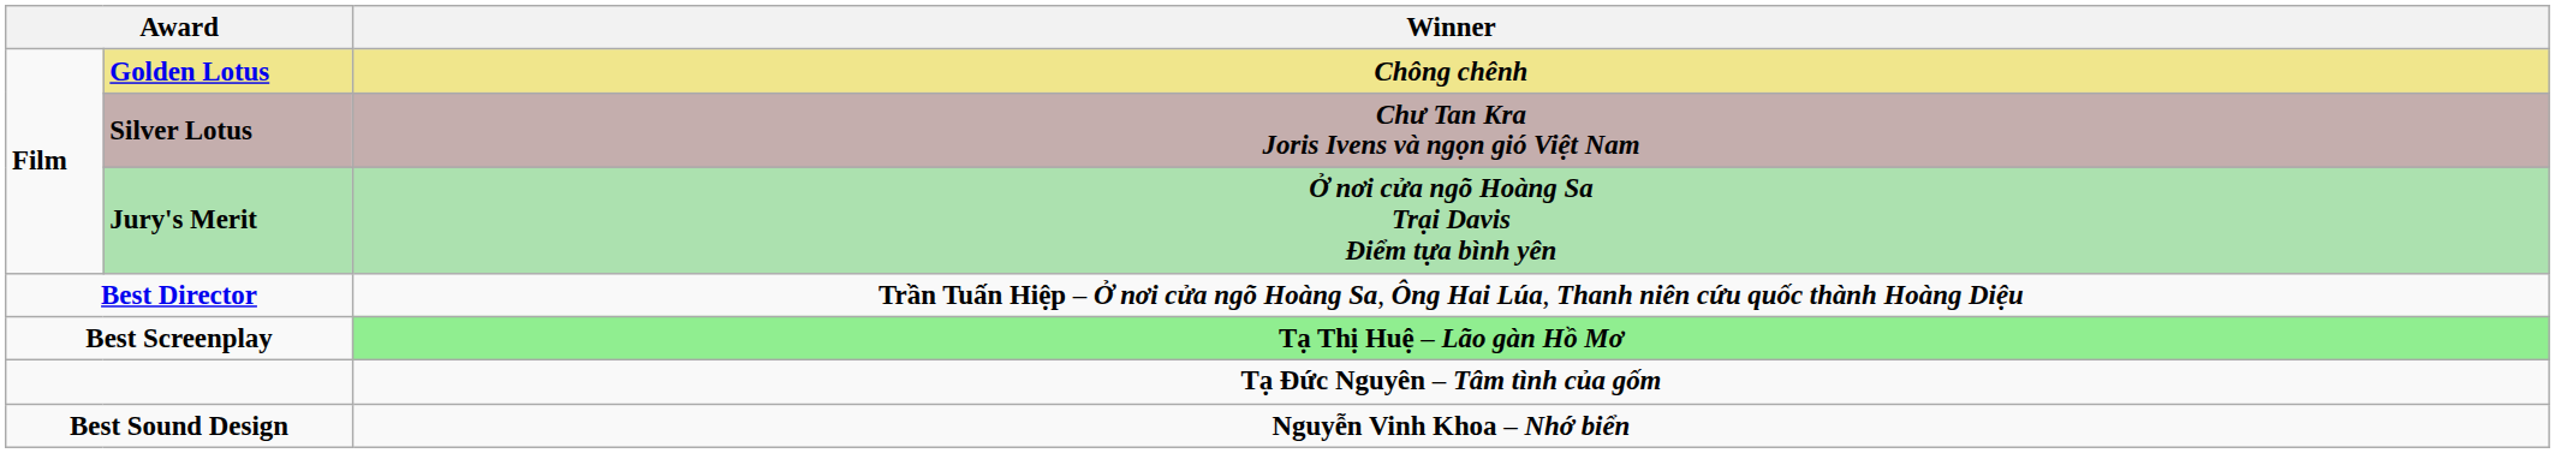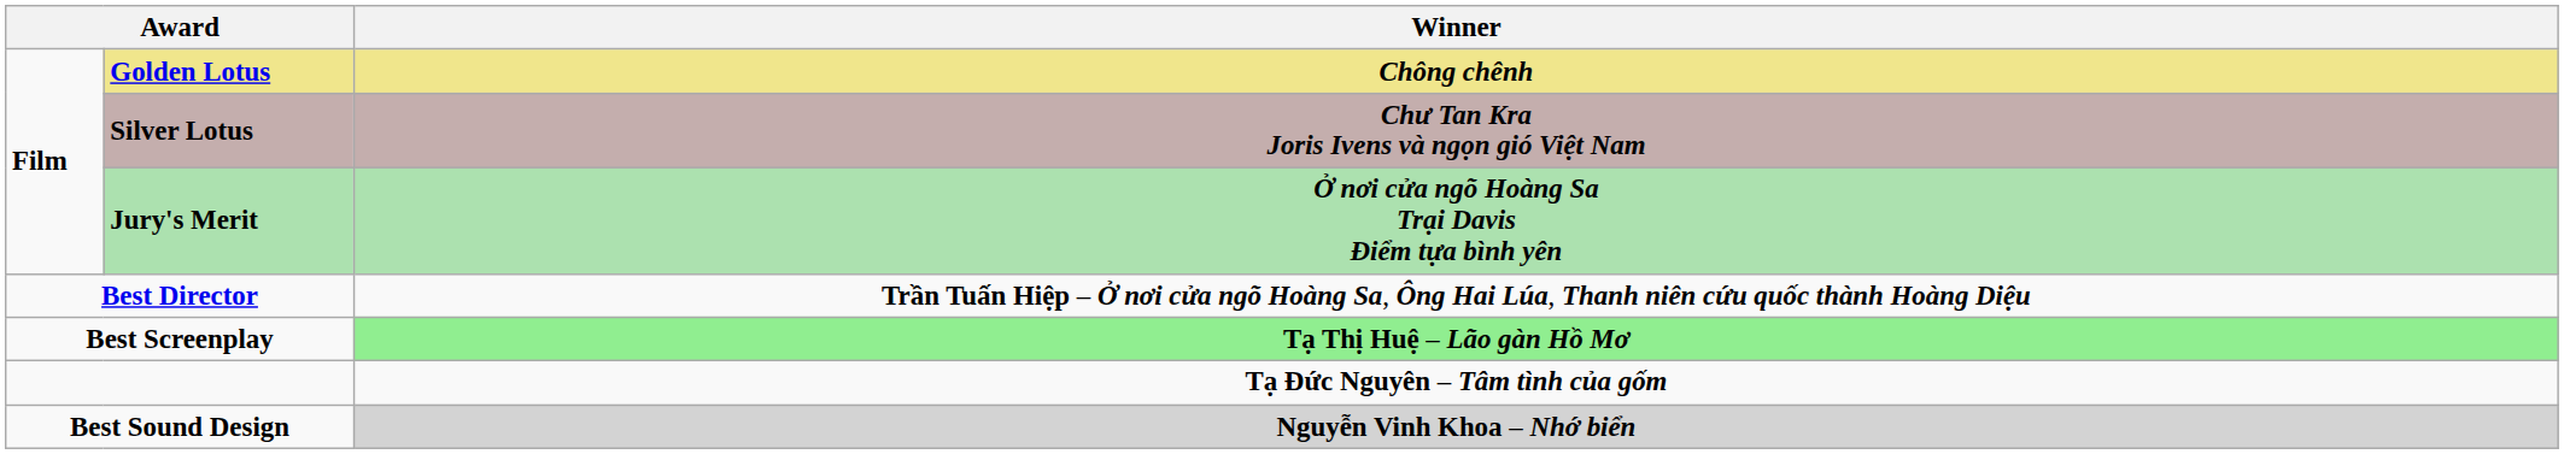Best Sound Design | Winner: no background -> lightgrey background
